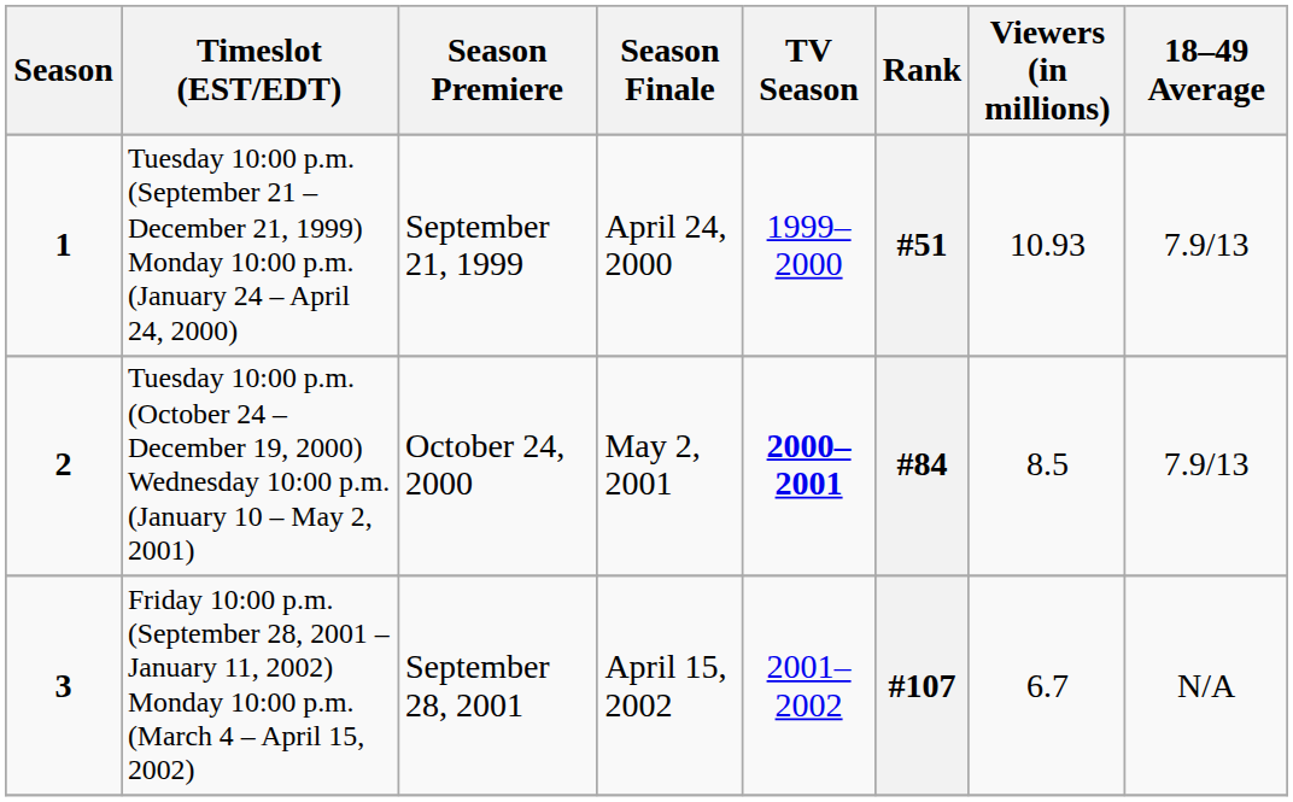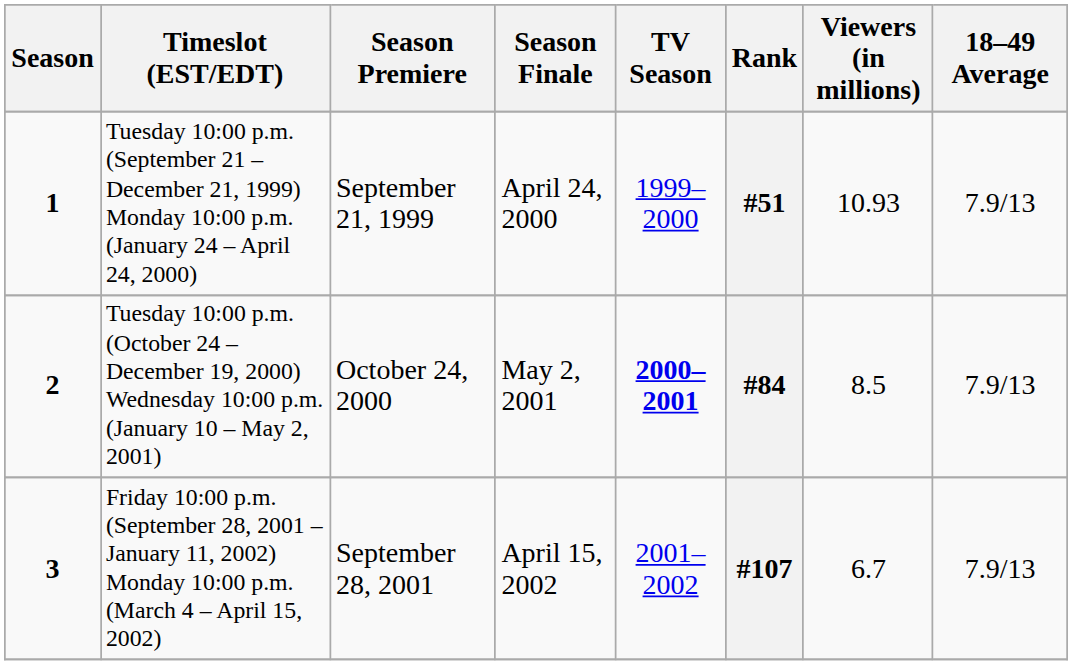row 4 | 18–49 Average: N/A -> 7.9/13
